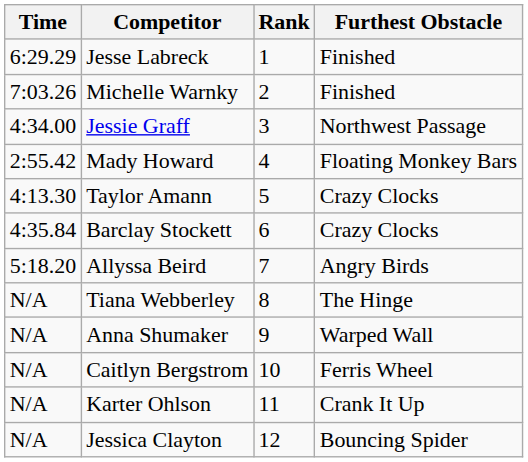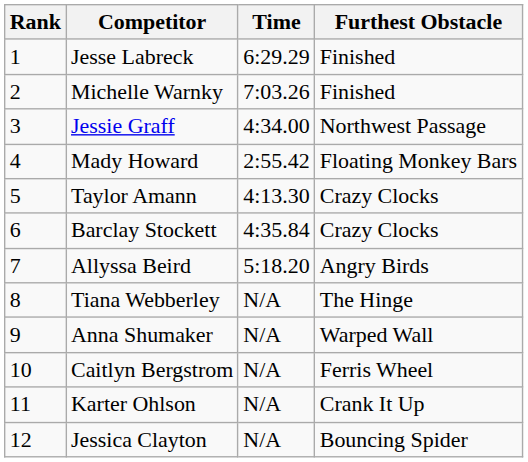columns swapped: Rank <-> Time
